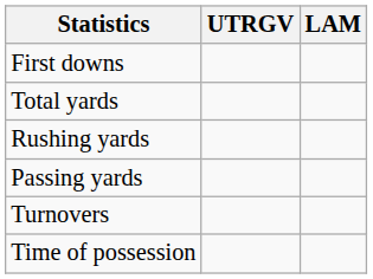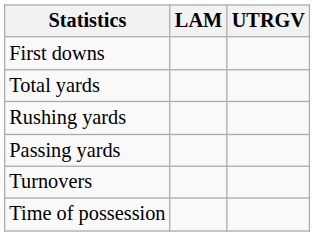columns swapped: UTRGV <-> LAM
